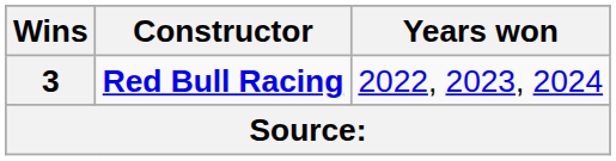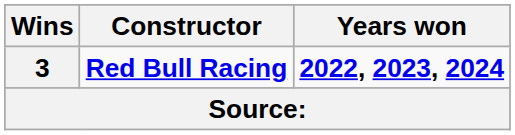3 | Years won: normal -> bold
